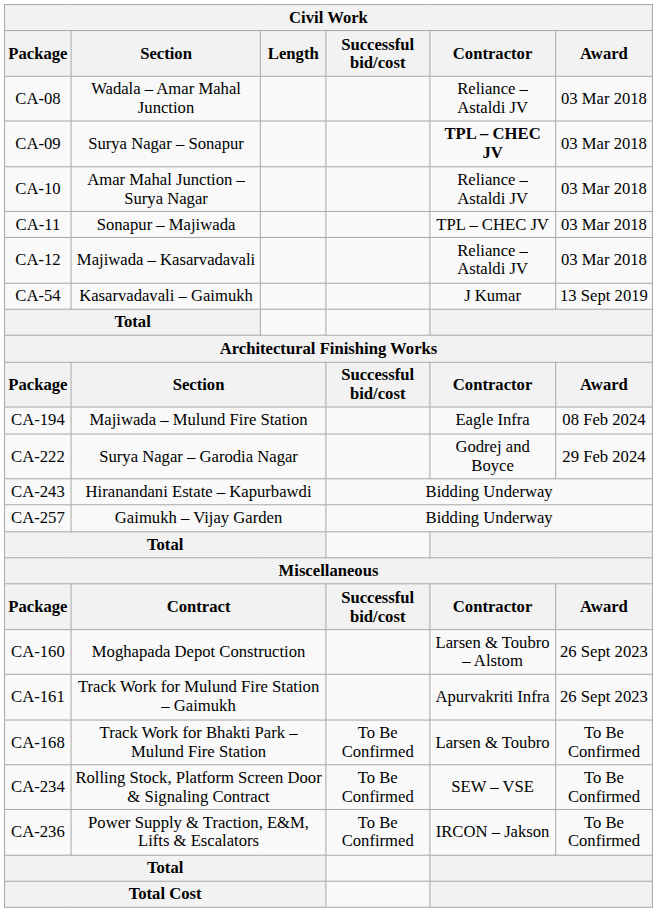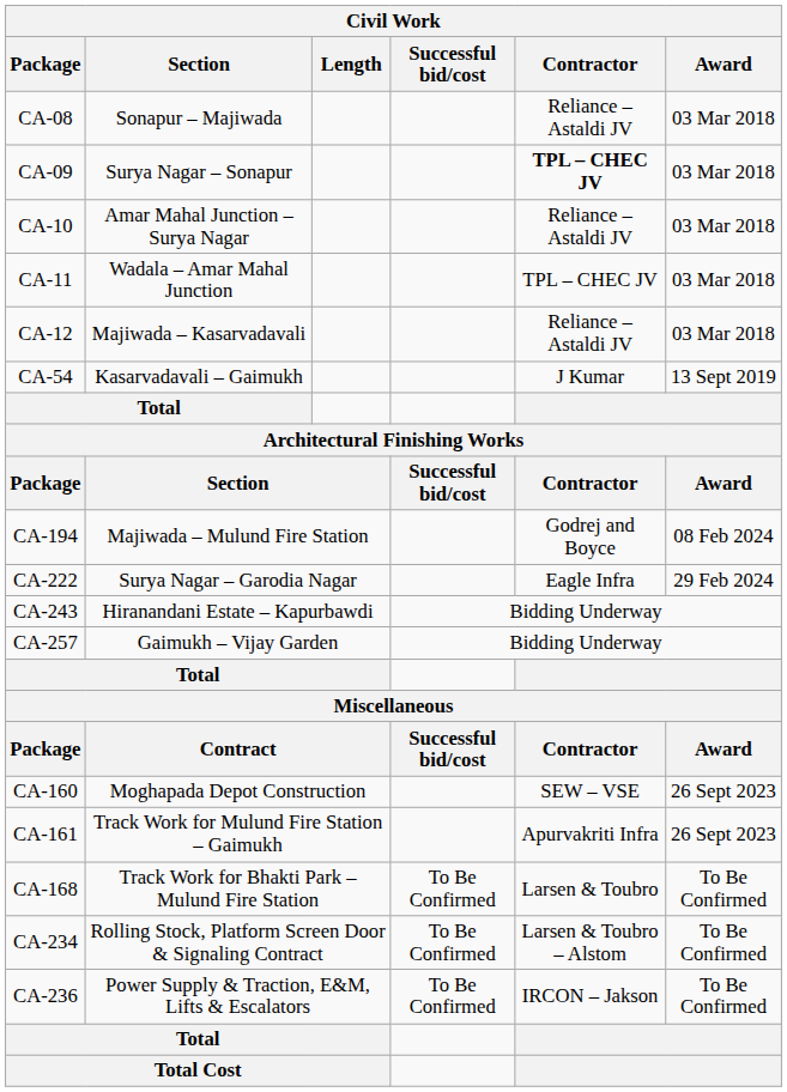CA-08 | Section: Wadala – Amar Mahal Junction -> Sonapur – Majiwada
CA-11 | Section: Sonapur – Majiwada -> Wadala – Amar Mahal Junction
CA-194 | Contractor: Eagle Infra -> Godrej and Boyce
CA-222 | Contractor: Godrej and Boyce -> Eagle Infra
CA-160 | Contractor: Larsen & Toubro – Alstom -> SEW – VSE
CA-234 | Contractor: SEW – VSE -> Larsen & Toubro – Alstom
